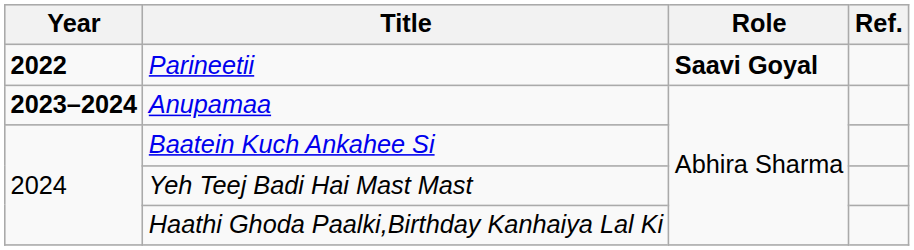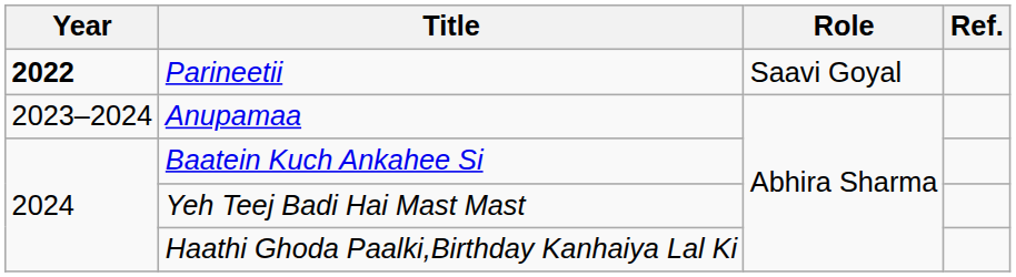Parineetii | Role: bold -> normal
Anupamaa | Year: bold -> normal
